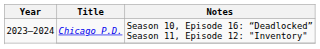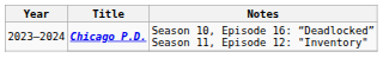Chicago P.D. | Title: normal -> bold
